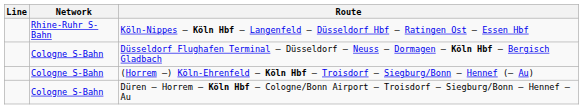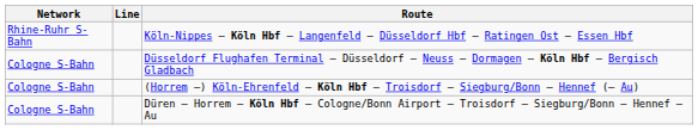columns swapped: Line <-> Network
